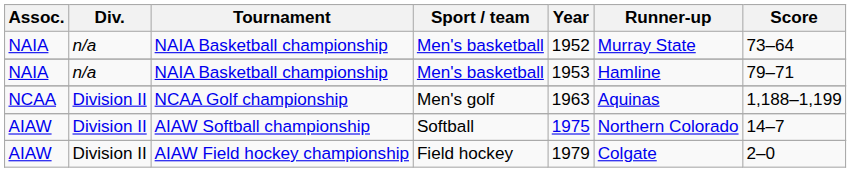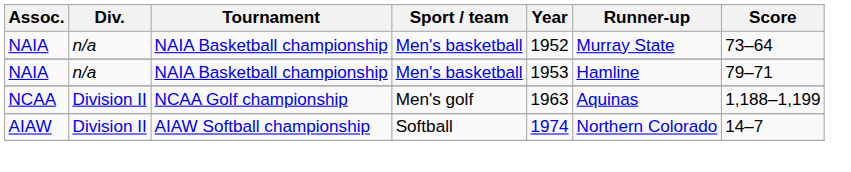AIAW Softball championship | Year: 1975 -> 1974
- row: AIAW | Division II | AIAW Field hockey championship | Field hockey | 1979 | Colgate | 2–0
